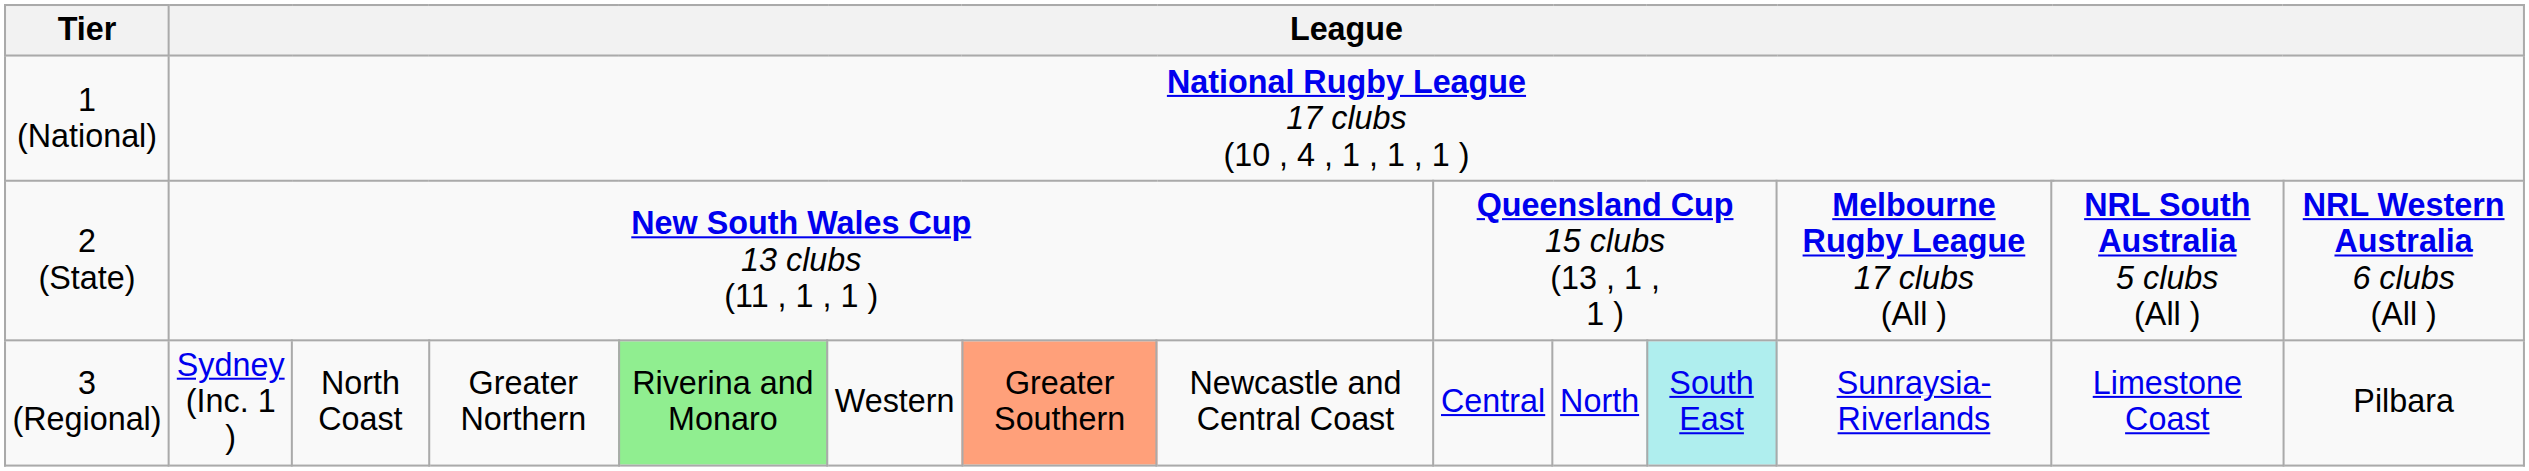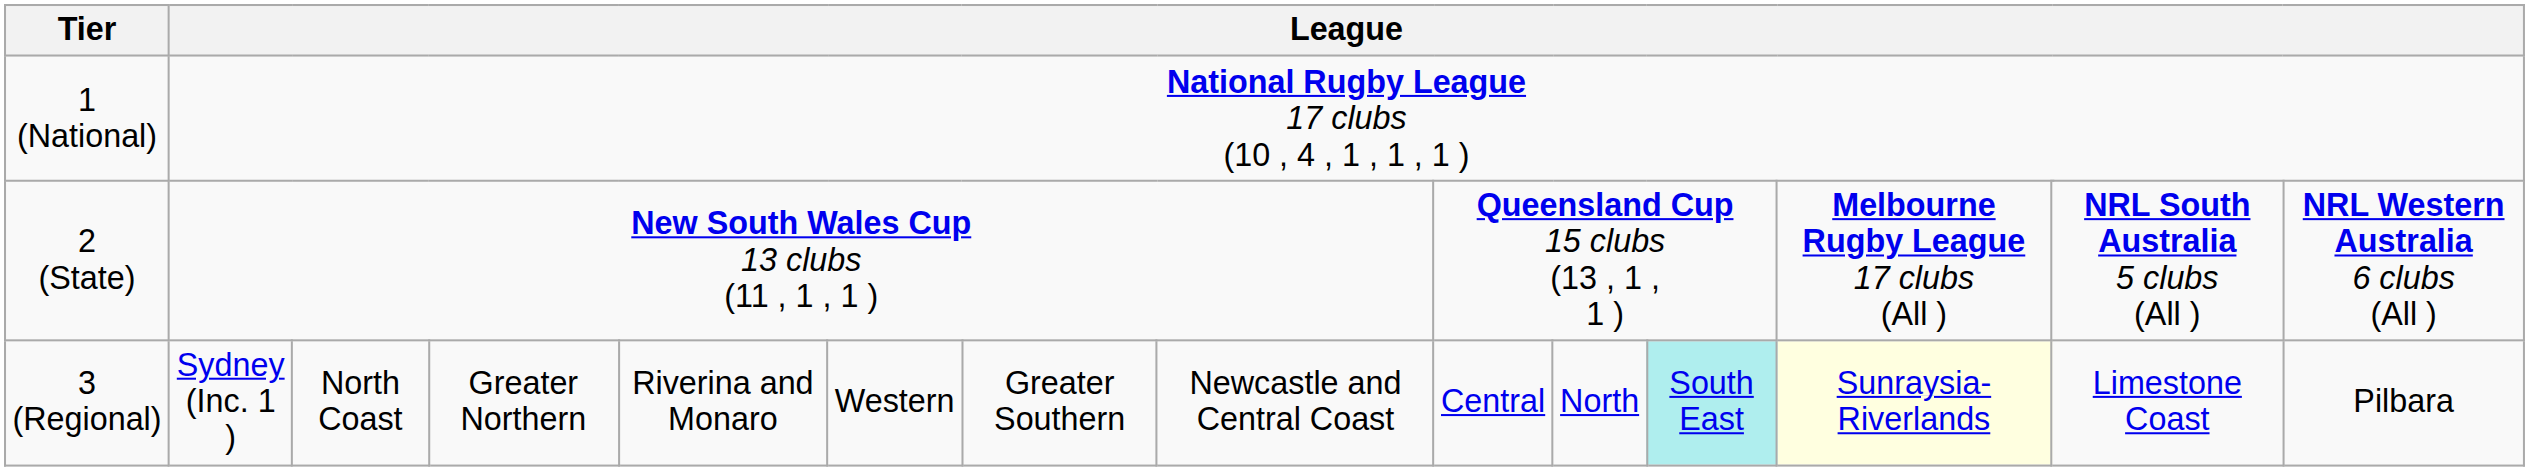3 (Regional) | column 5: lightgreen background -> no background
3 (Regional) | column 7: lightsalmon background -> no background
3 (Regional) | column 12: no background -> lightyellow background
